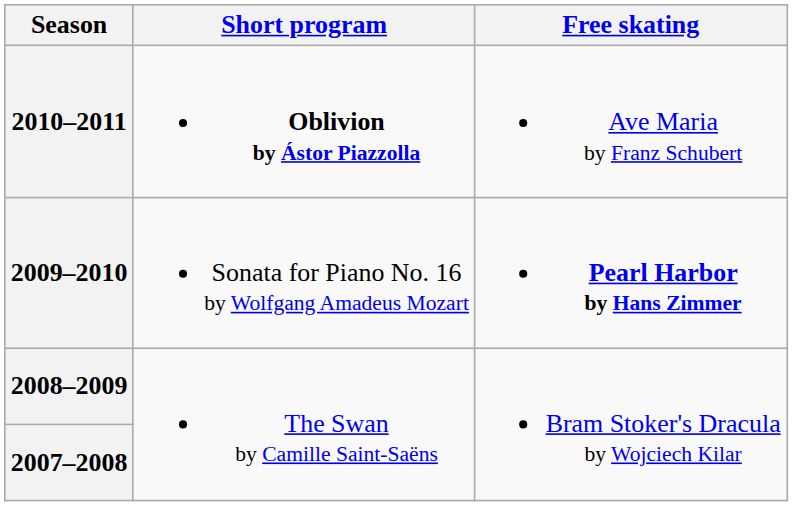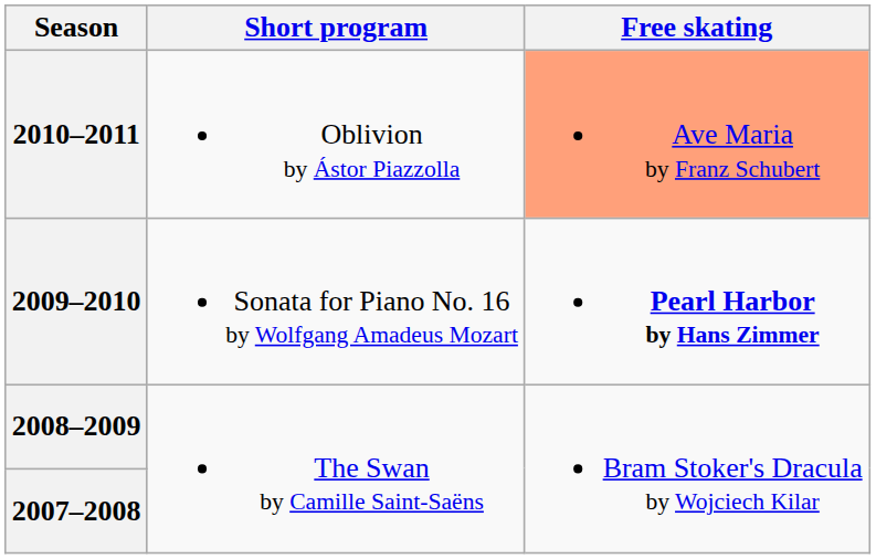2010–2011 | Short program: bold -> normal
2010–2011 | Free skating: no background -> lightsalmon background
